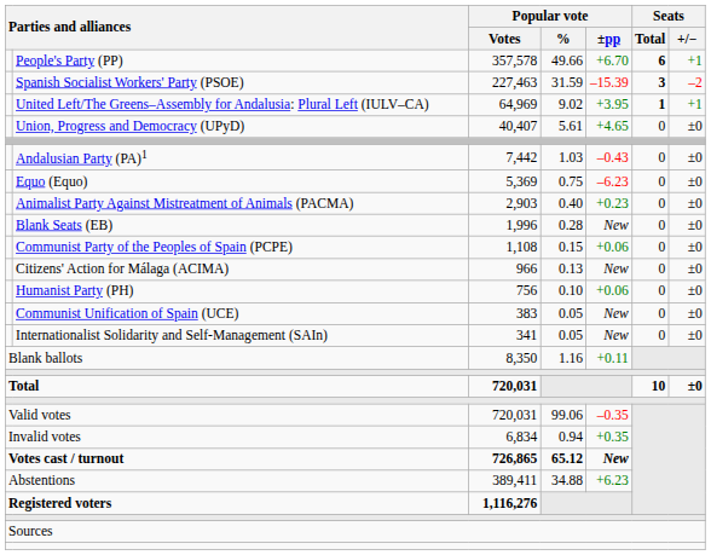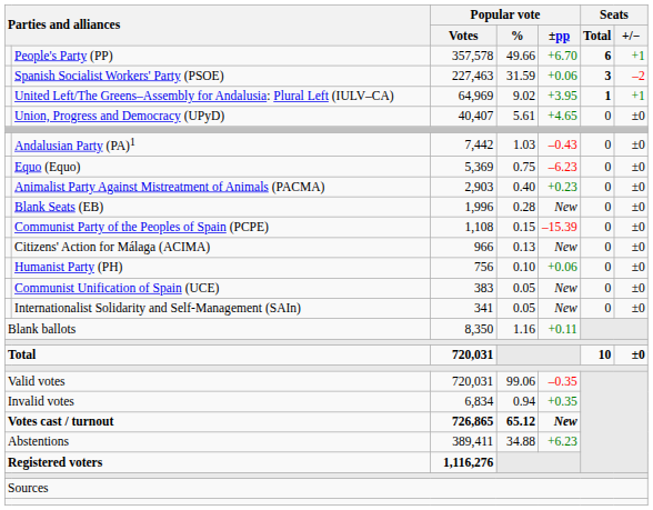Spanish Socialist Workers' Party (PSOE) | Popular vote / ±pp: –15.39 -> +0.06
Communist Party of the Peoples of Spain (PCPE) | Popular vote / ±pp: +0.06 -> –15.39
